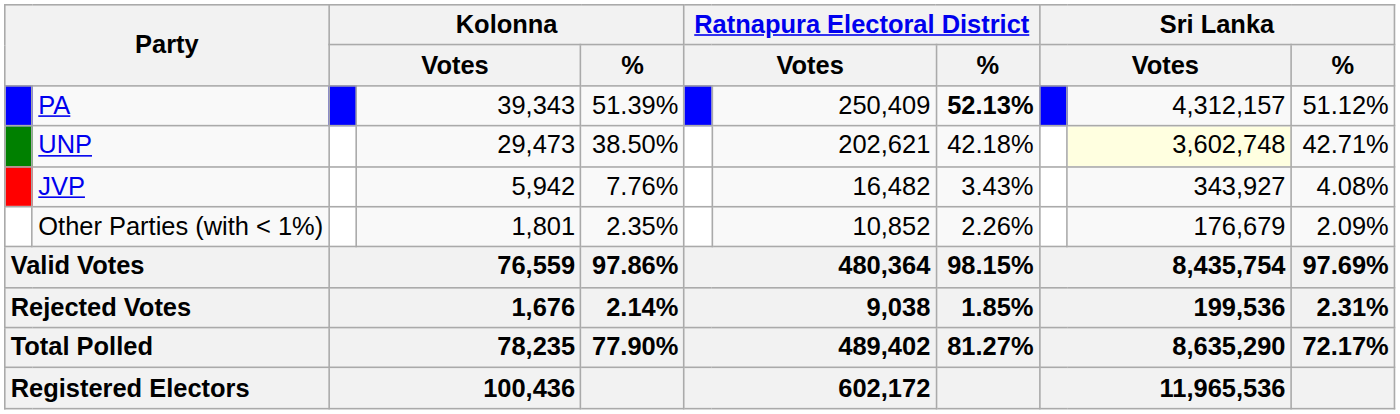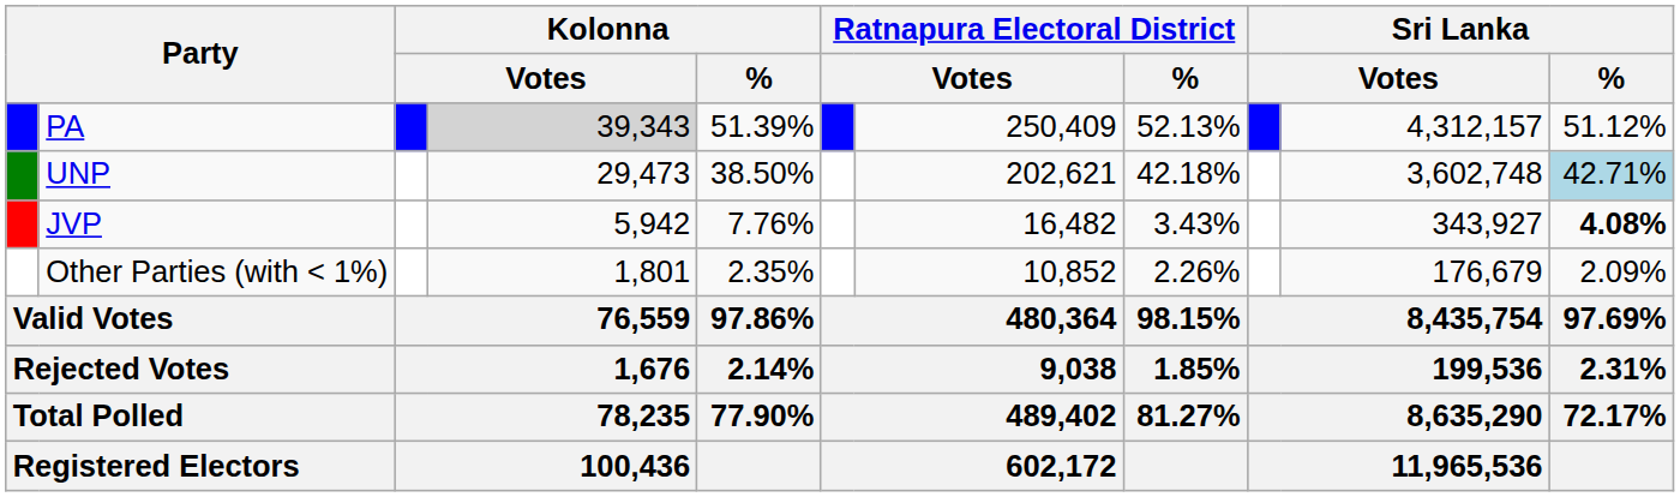PA | column 4: no background -> lightgrey background
PA | Ratnapura Electoral District / %: bold -> normal
UNP | column 10: lightyellow background -> no background
UNP | Sri Lanka / %: no background -> lightblue background
JVP | Sri Lanka / %: normal -> bold
